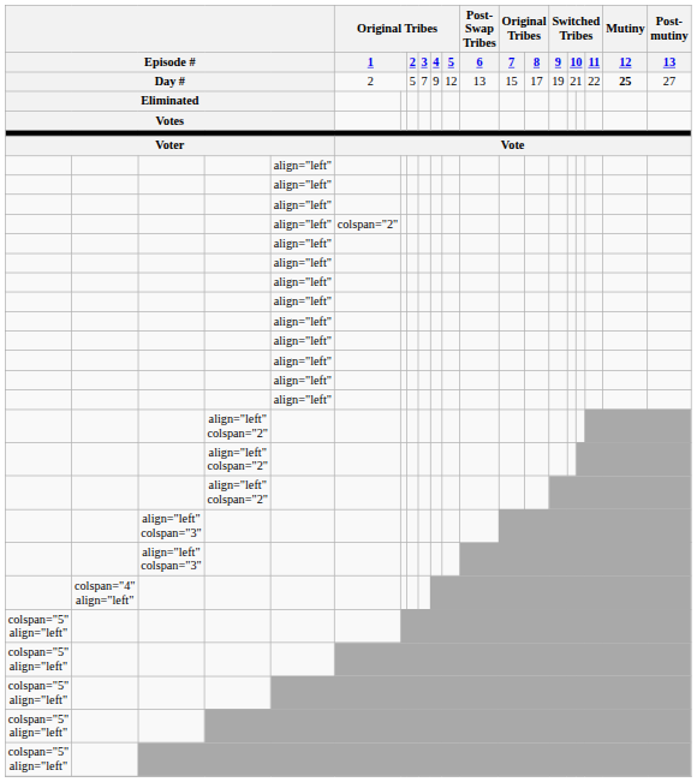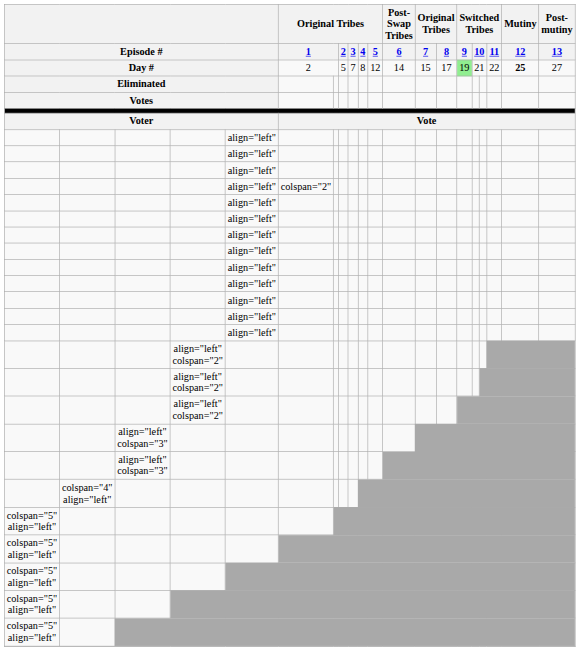Day # | Original Tribes / 4: 9 -> 8
Day # | Post-Swap Tribes / 6: 13 -> 14
Day # | Switched Tribes / 9: no background -> lightgreen background
